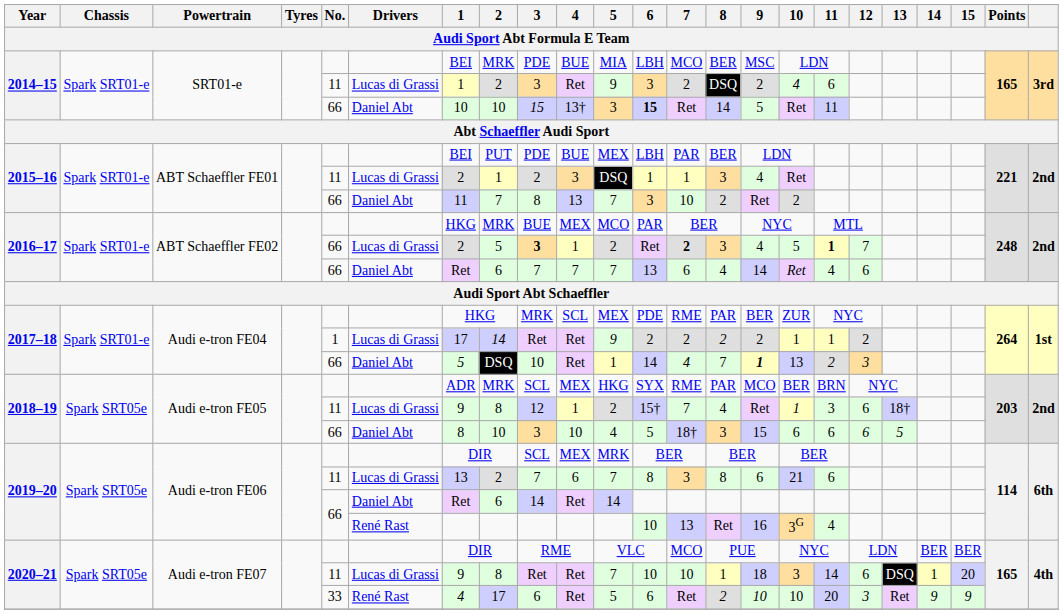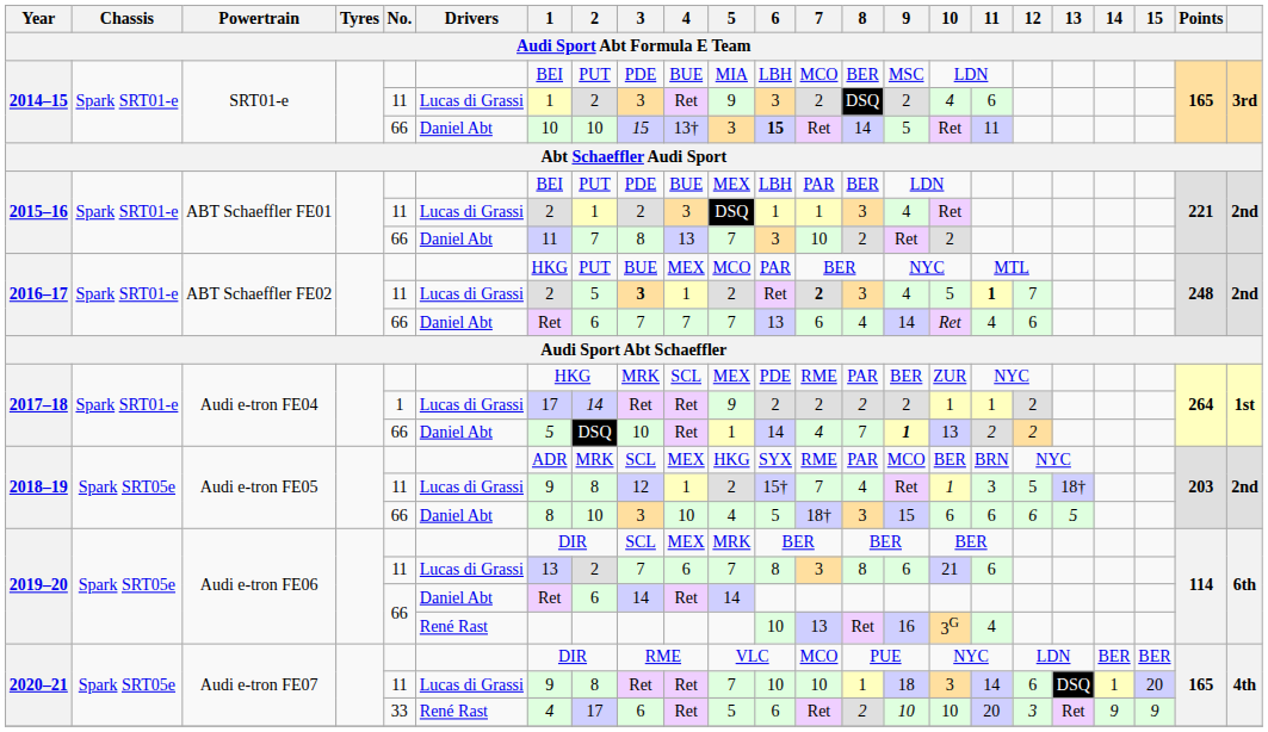row 3 | 2: MRK -> PUT
row 10 | 2: MRK -> PUT
row 11 | No.: 66 -> 11
row 16 | 12: 3 -> 2
row 18 | 12: 6 -> 5
